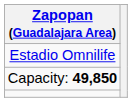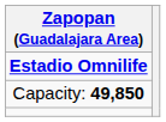Estadio Omnilife | Zapopan (Guadalajara Area): normal -> bold
